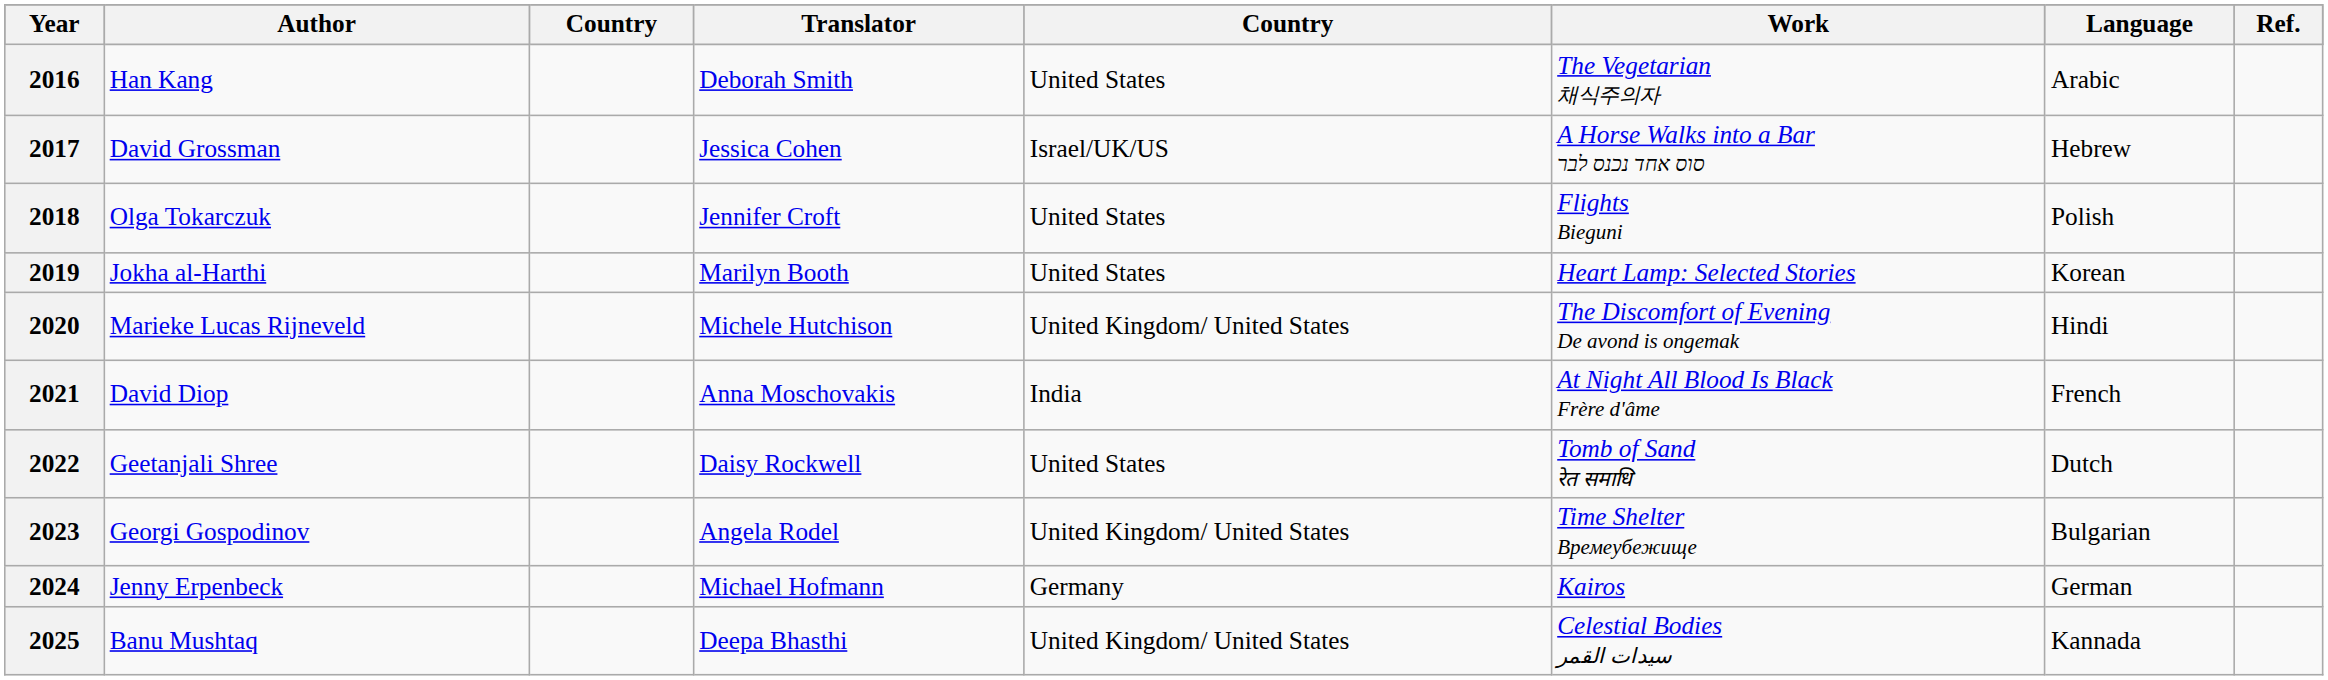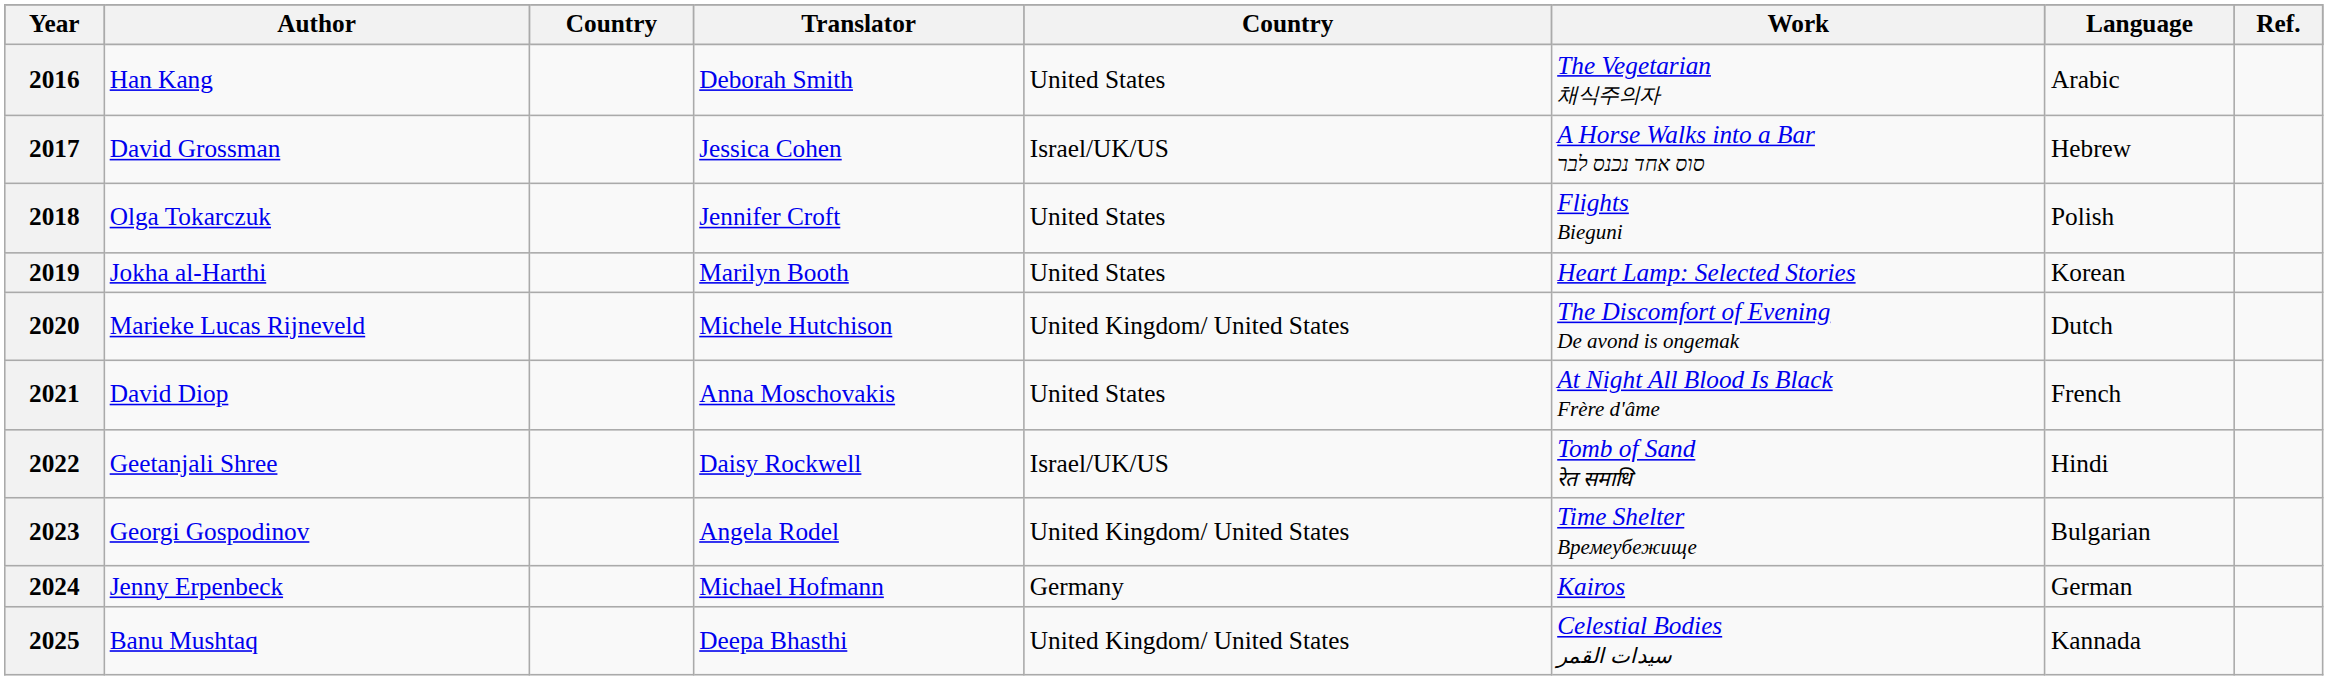2020 | Language: Hindi -> Dutch
2021 | column 5: India -> United States
2022 | column 5: United States -> Israel/UK/US
2022 | Language: Dutch -> Hindi
